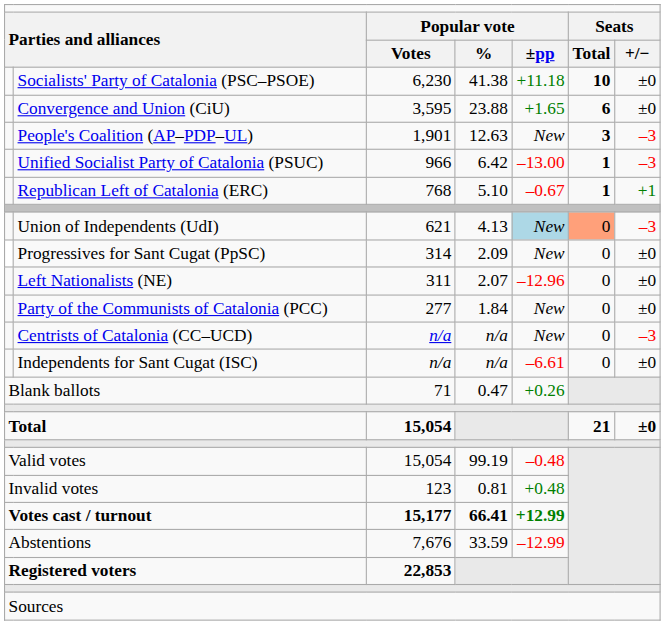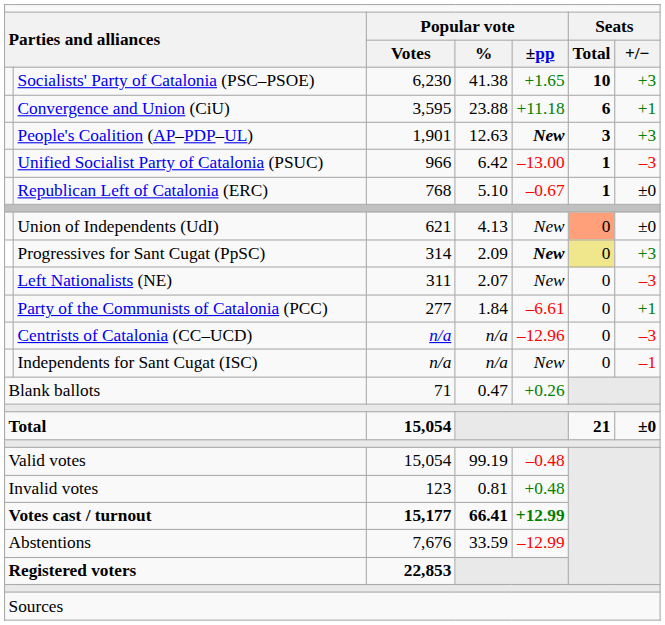Socialists' Party of Catalonia (PSC–PSOE) | column 5: +11.18 -> +1.65
Socialists' Party of Catalonia (PSC–PSOE) | column 7: ±0 -> +3
Convergence and Union (CiU) | column 5: +1.65 -> +11.18
Convergence and Union (CiU) | column 7: ±0 -> +1
People's Coalition (AP–PDP–UL) | column 5: normal -> bold
People's Coalition (AP–PDP–UL) | column 7: –3 -> +3
Republican Left of Catalonia (ERC) | column 7: +1 -> ±0
Union of Independents (UdI) | column 5: lightblue background -> no background
Union of Independents (UdI) | column 7: –3 -> ±0
Progressives for Sant Cugat (PpSC) | column 5: normal -> bold
Progressives for Sant Cugat (PpSC) | column 6: no background -> khaki background
Progressives for Sant Cugat (PpSC) | column 7: ±0 -> +3
Left Nationalists (NE) | column 5: –12.96 -> New
Left Nationalists (NE) | column 7: ±0 -> –3
Party of the Communists of Catalonia (PCC) | column 5: New -> –6.61
Party of the Communists of Catalonia (PCC) | column 7: ±0 -> +1
Centrists of Catalonia (CC–UCD) | column 5: New -> –12.96
Independents for Sant Cugat (ISC) | column 5: –6.61 -> New
Independents for Sant Cugat (ISC) | column 7: ±0 -> –1
